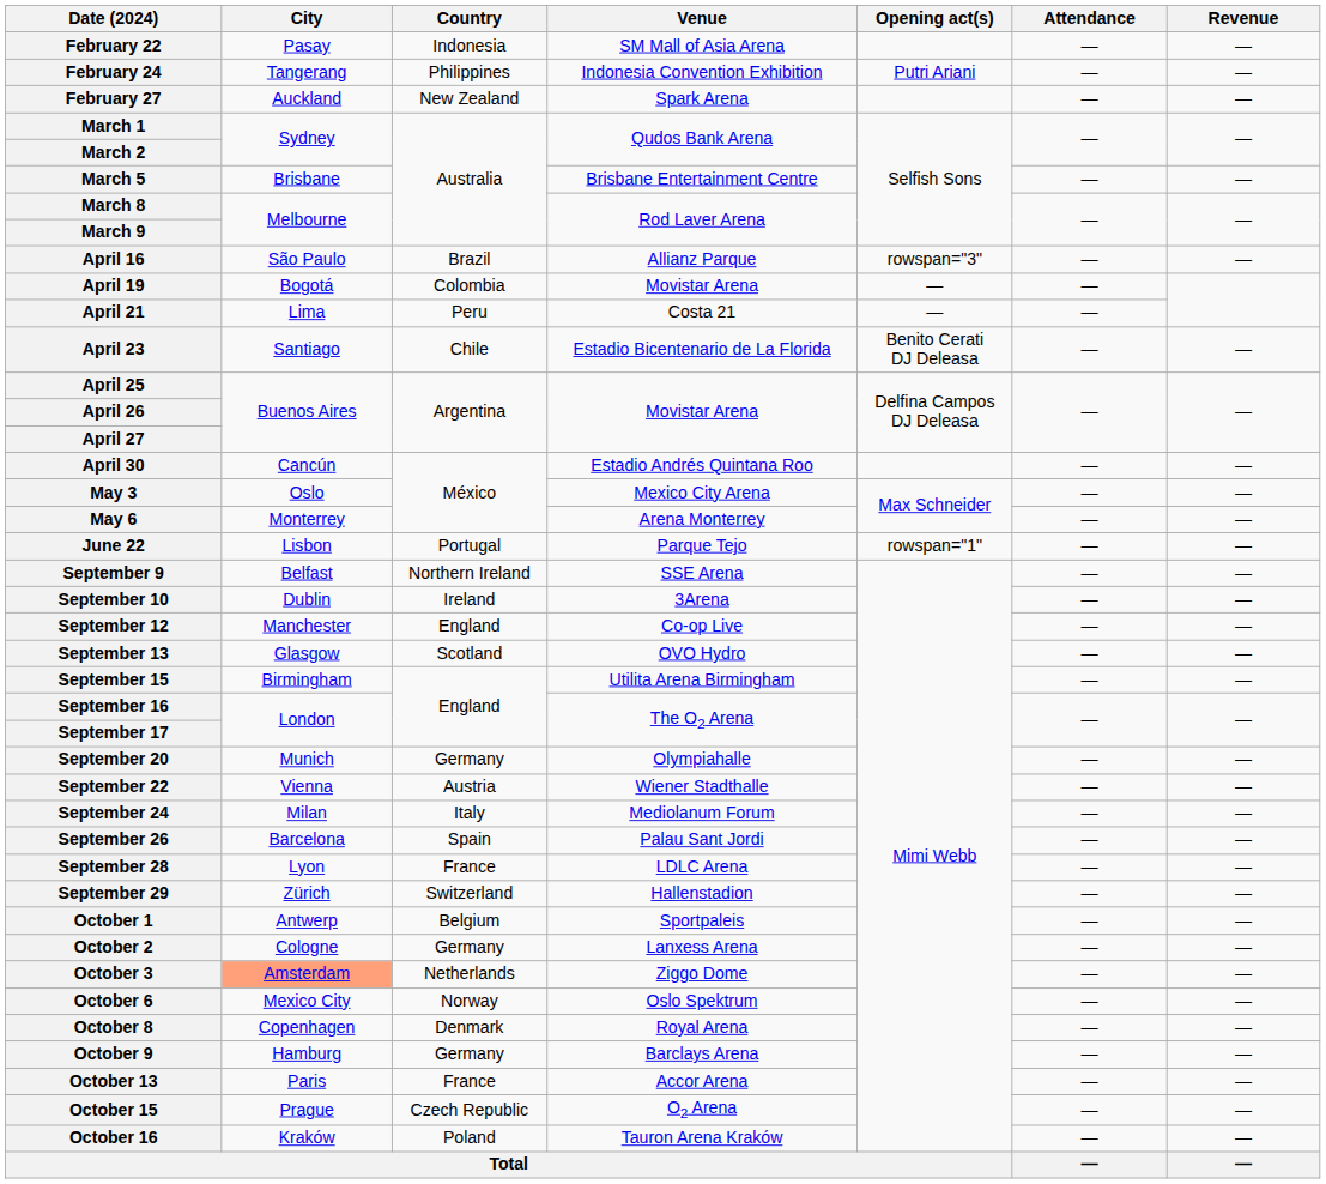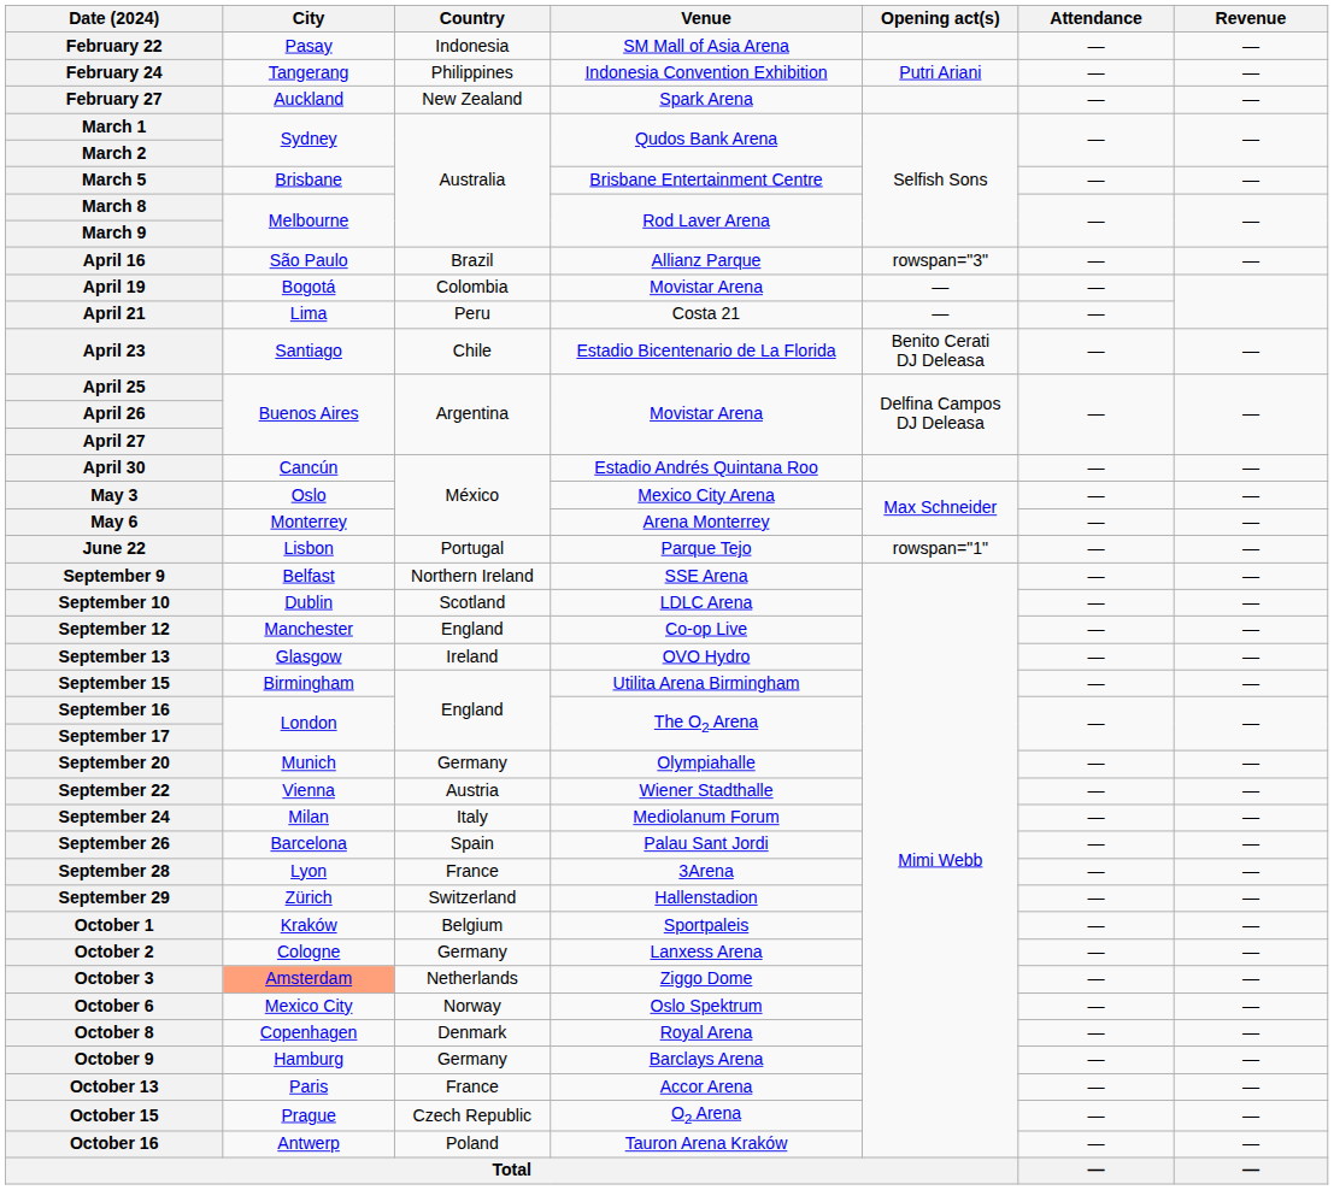September 10 | Country: Ireland -> Scotland
September 10 | Venue: 3Arena -> LDLC Arena
September 13 | Country: Scotland -> Ireland
September 28 | Venue: LDLC Arena -> 3Arena
October 1 | City: Antwerp -> Kraków
October 16 | City: Kraków -> Antwerp
